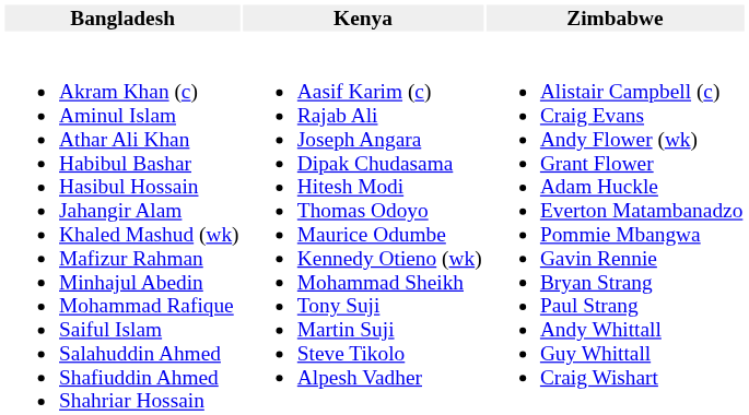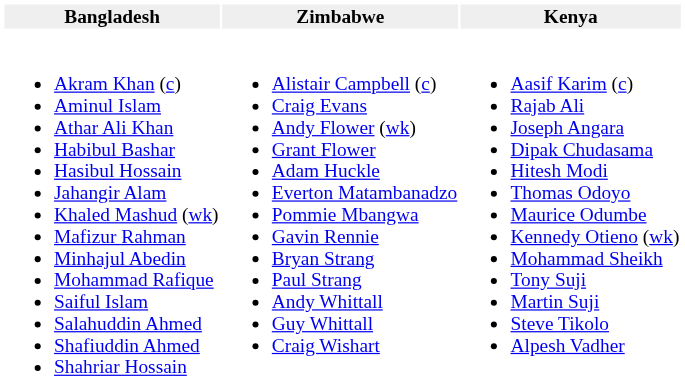columns swapped: Kenya <-> Zimbabwe
